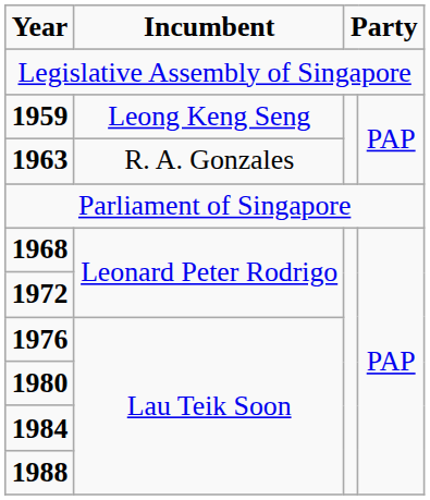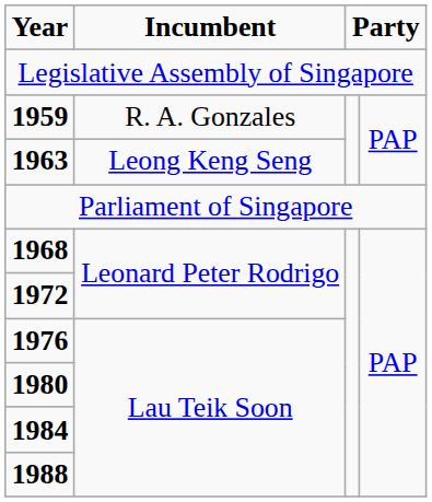1959 | Incumbent: Leong Keng Seng -> R. A. Gonzales
1963 | Incumbent: R. A. Gonzales -> Leong Keng Seng
